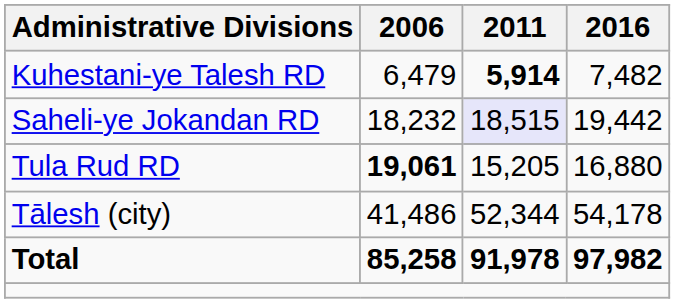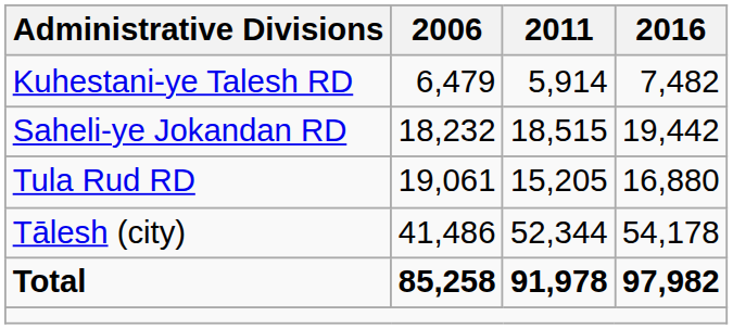Kuhestani-ye Talesh RD | 2011: bold -> normal
Saheli-ye Jokandan RD | 2011: lavender background -> no background
Tula Rud RD | 2006: bold -> normal
